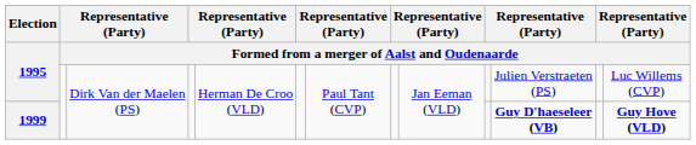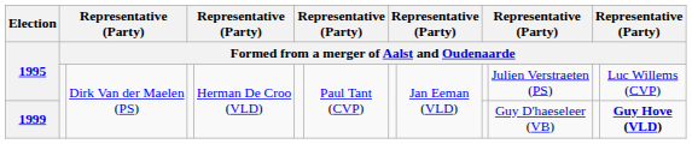1999 | column 11: bold -> normal
